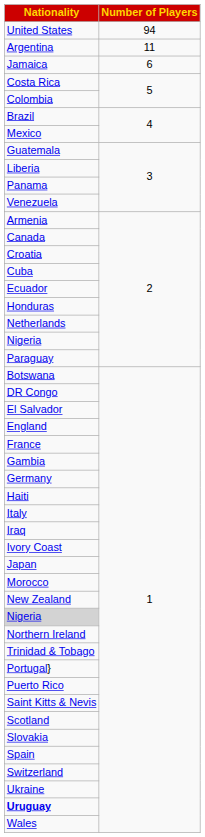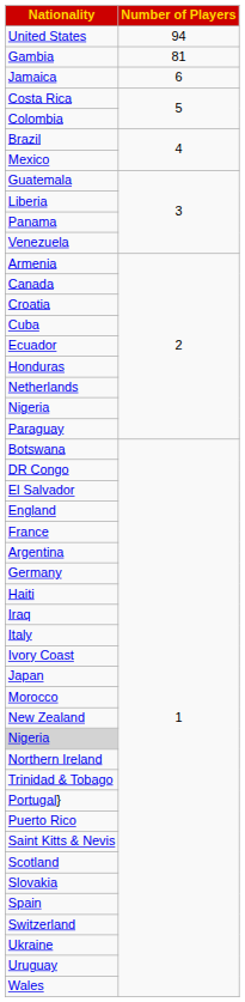row 3 | Nationality: Argentina -> Gambia
row 3 | Number of Players: 11 -> 81
row 27 | Nationality: Gambia -> Argentina
row 30 | Nationality: Italy -> Iraq
row 31 | Nationality: Iraq -> Italy
row 47 | Nationality: bold -> normal
